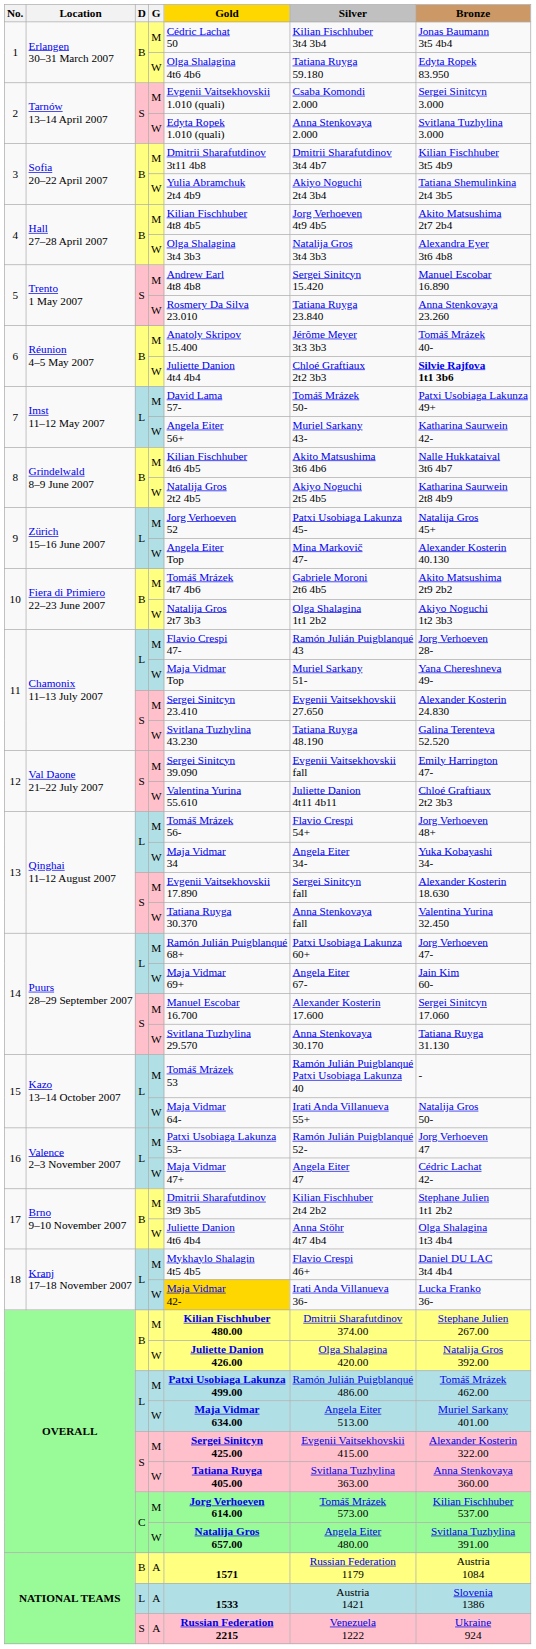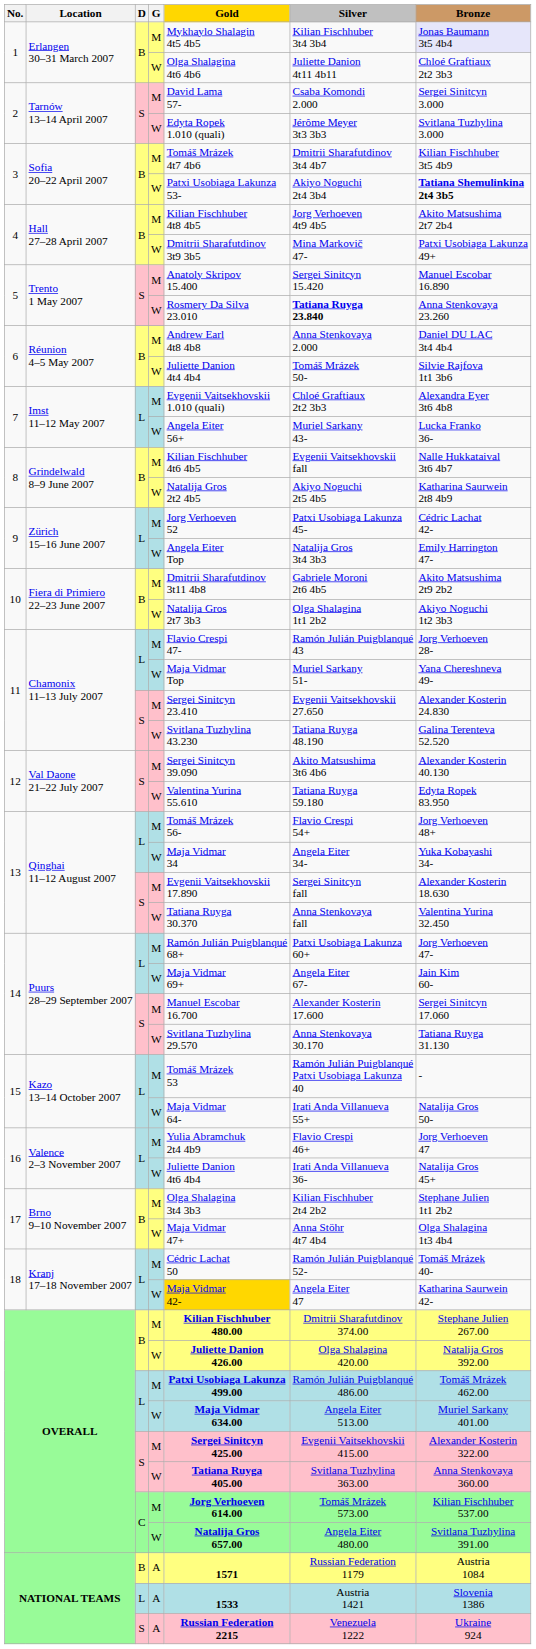1 / M | Gold: Cédric Lachat 50 -> Mykhaylo Shalagin 4t5 4b5
1 / M | Bronze: no background -> lavender background
1 / W | Silver: Tatiana Ruyga 59.180 -> Juliette Danion 4t11 4b11
1 / W | Bronze: Edyta Ropek 83.950 -> Chloé Graftiaux 2t2 3b3
2 / M | Gold: Evgenii Vaitsekhovskii 1.010 (quali) -> David Lama 57-
2 / W | Silver: Anna Stenkovaya 2.000 -> Jérôme Meyer 3t3 3b3
3 / M | Gold: Dmitrii Sharafutdinov 3t11 4b8 -> Tomáš Mrázek 4t7 4b6
3 / W | Gold: Yulia Abramchuk 2t4 4b9 -> Patxi Usobiaga Lakunza 53-
3 / W | Bronze: normal -> bold
4 / W | Gold: Olga Shalagina 3t4 3b3 -> Dmitrii Sharafutdinov 3t9 3b5
4 / W | Silver: Natalija Gros 3t4 3b3 -> Mina Markovič 47-
4 / W | Bronze: Alexandra Eyer 3t6 4b8 -> Patxi Usobiaga Lakunza 49+
5 / M | Gold: Andrew Earl 4t8 4b8 -> Anatoly Skripov 15.400
5 / W | Silver: normal -> bold
6 / M | Gold: Anatoly Skripov 15.400 -> Andrew Earl 4t8 4b8
6 / M | Silver: Jérôme Meyer 3t3 3b3 -> Anna Stenkovaya 2.000
6 / M | Bronze: Tomáš Mrázek 40- -> Daniel DU LAC 3t4 4b4
6 / W | Silver: Chloé Graftiaux 2t2 3b3 -> Tomáš Mrázek 50-
6 / W | Bronze: bold -> normal
7 / M | Gold: David Lama 57- -> Evgenii Vaitsekhovskii 1.010 (quali)
7 / M | Silver: Tomáš Mrázek 50- -> Chloé Graftiaux 2t2 3b3
7 / M | Bronze: Patxi Usobiaga Lakunza 49+ -> Alexandra Eyer 3t6 4b8
7 / W | Bronze: Katharina Saurwein 42- -> Lucka Franko 36-
8 / M | Silver: Akito Matsushima 3t6 4b6 -> Evgenii Vaitsekhovskii fall
9 / M | Bronze: Natalija Gros 45+ -> Cédric Lachat 42-
9 / W | Silver: Mina Markovič 47- -> Natalija Gros 3t4 3b3
9 / W | Bronze: Alexander Kosterin 40.130 -> Emily Harrington 47-
10 / M | Gold: Tomáš Mrázek 4t7 4b6 -> Dmitrii Sharafutdinov 3t11 4b8
12 / M | Silver: Evgenii Vaitsekhovskii fall -> Akito Matsushima 3t6 4b6
12 / M | Bronze: Emily Harrington 47- -> Alexander Kosterin 40.130
12 / W | Silver: Juliette Danion 4t11 4b11 -> Tatiana Ruyga 59.180
12 / W | Bronze: Chloé Graftiaux 2t2 3b3 -> Edyta Ropek 83.950
16 / M | Gold: Patxi Usobiaga Lakunza 53- -> Yulia Abramchuk 2t4 4b9
16 / M | Silver: Ramón Julián Puigblanqué 52- -> Flavio Crespi 46+
16 / W | Gold: Maja Vidmar 47+ -> Juliette Danion 4t6 4b4
16 / W | Silver: Angela Eiter 47 -> Irati Anda Villanueva 36-
16 / W | Bronze: Cédric Lachat 42- -> Natalija Gros 45+
17 / M | Gold: Dmitrii Sharafutdinov 3t9 3b5 -> Olga Shalagina 3t4 3b3
17 / W | Gold: Juliette Danion 4t6 4b4 -> Maja Vidmar 47+
18 / M | Gold: Mykhaylo Shalagin 4t5 4b5 -> Cédric Lachat 50
18 / M | Silver: Flavio Crespi 46+ -> Ramón Julián Puigblanqué 52-
18 / M | Bronze: Daniel DU LAC 3t4 4b4 -> Tomáš Mrázek 40-
18 / W | Silver: Irati Anda Villanueva 36- -> Angela Eiter 47
18 / W | Bronze: Lucka Franko 36- -> Katharina Saurwein 42-
